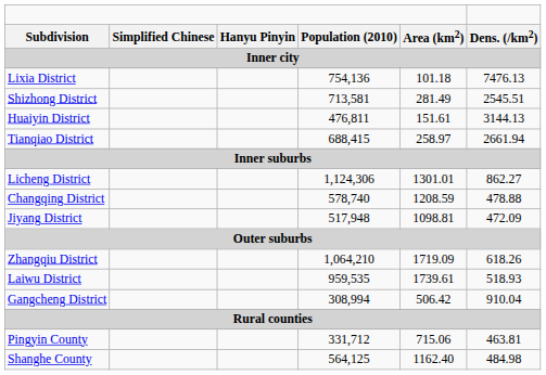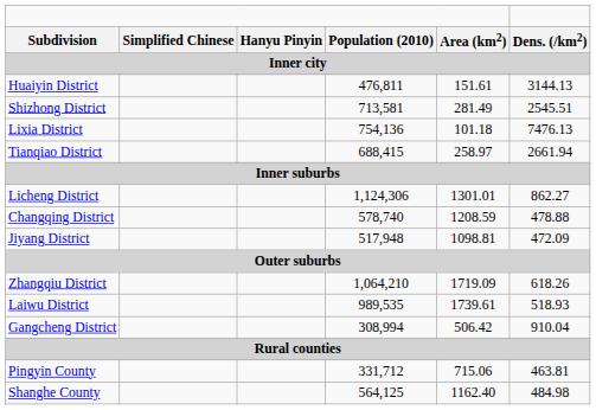rows swapped: Lixia District <-> Huaiyin District
Laiwu District | column 4: 959,535 -> 989,535
